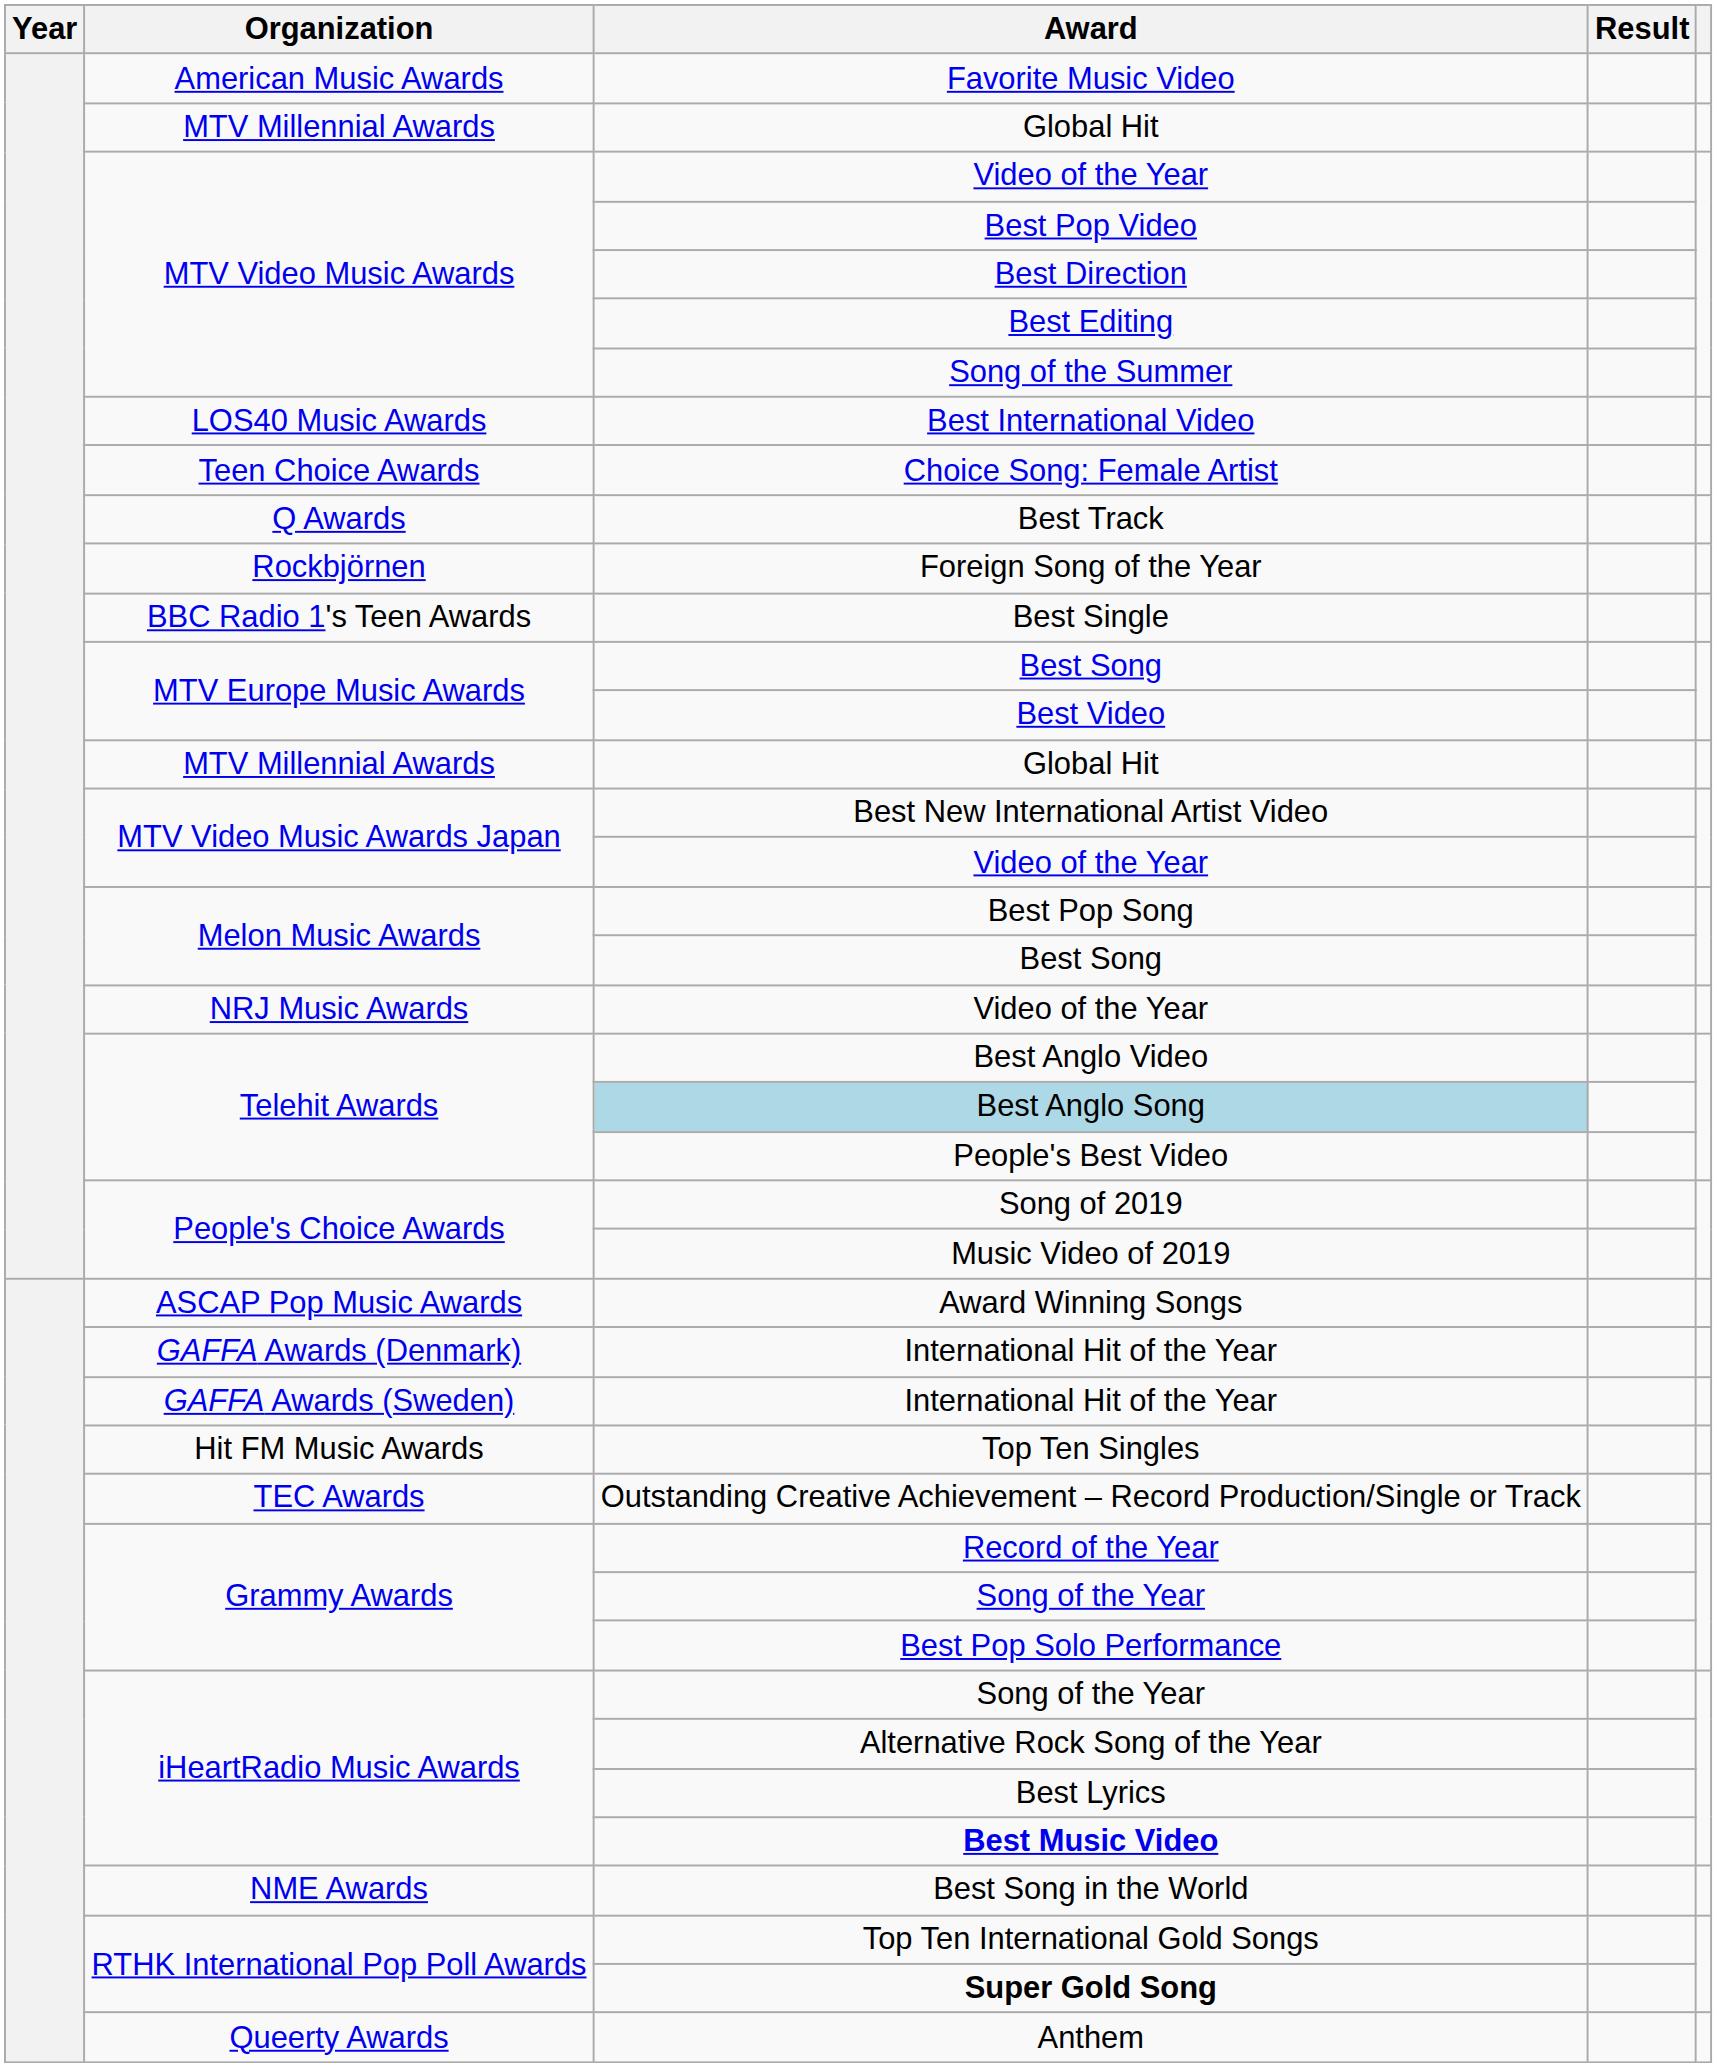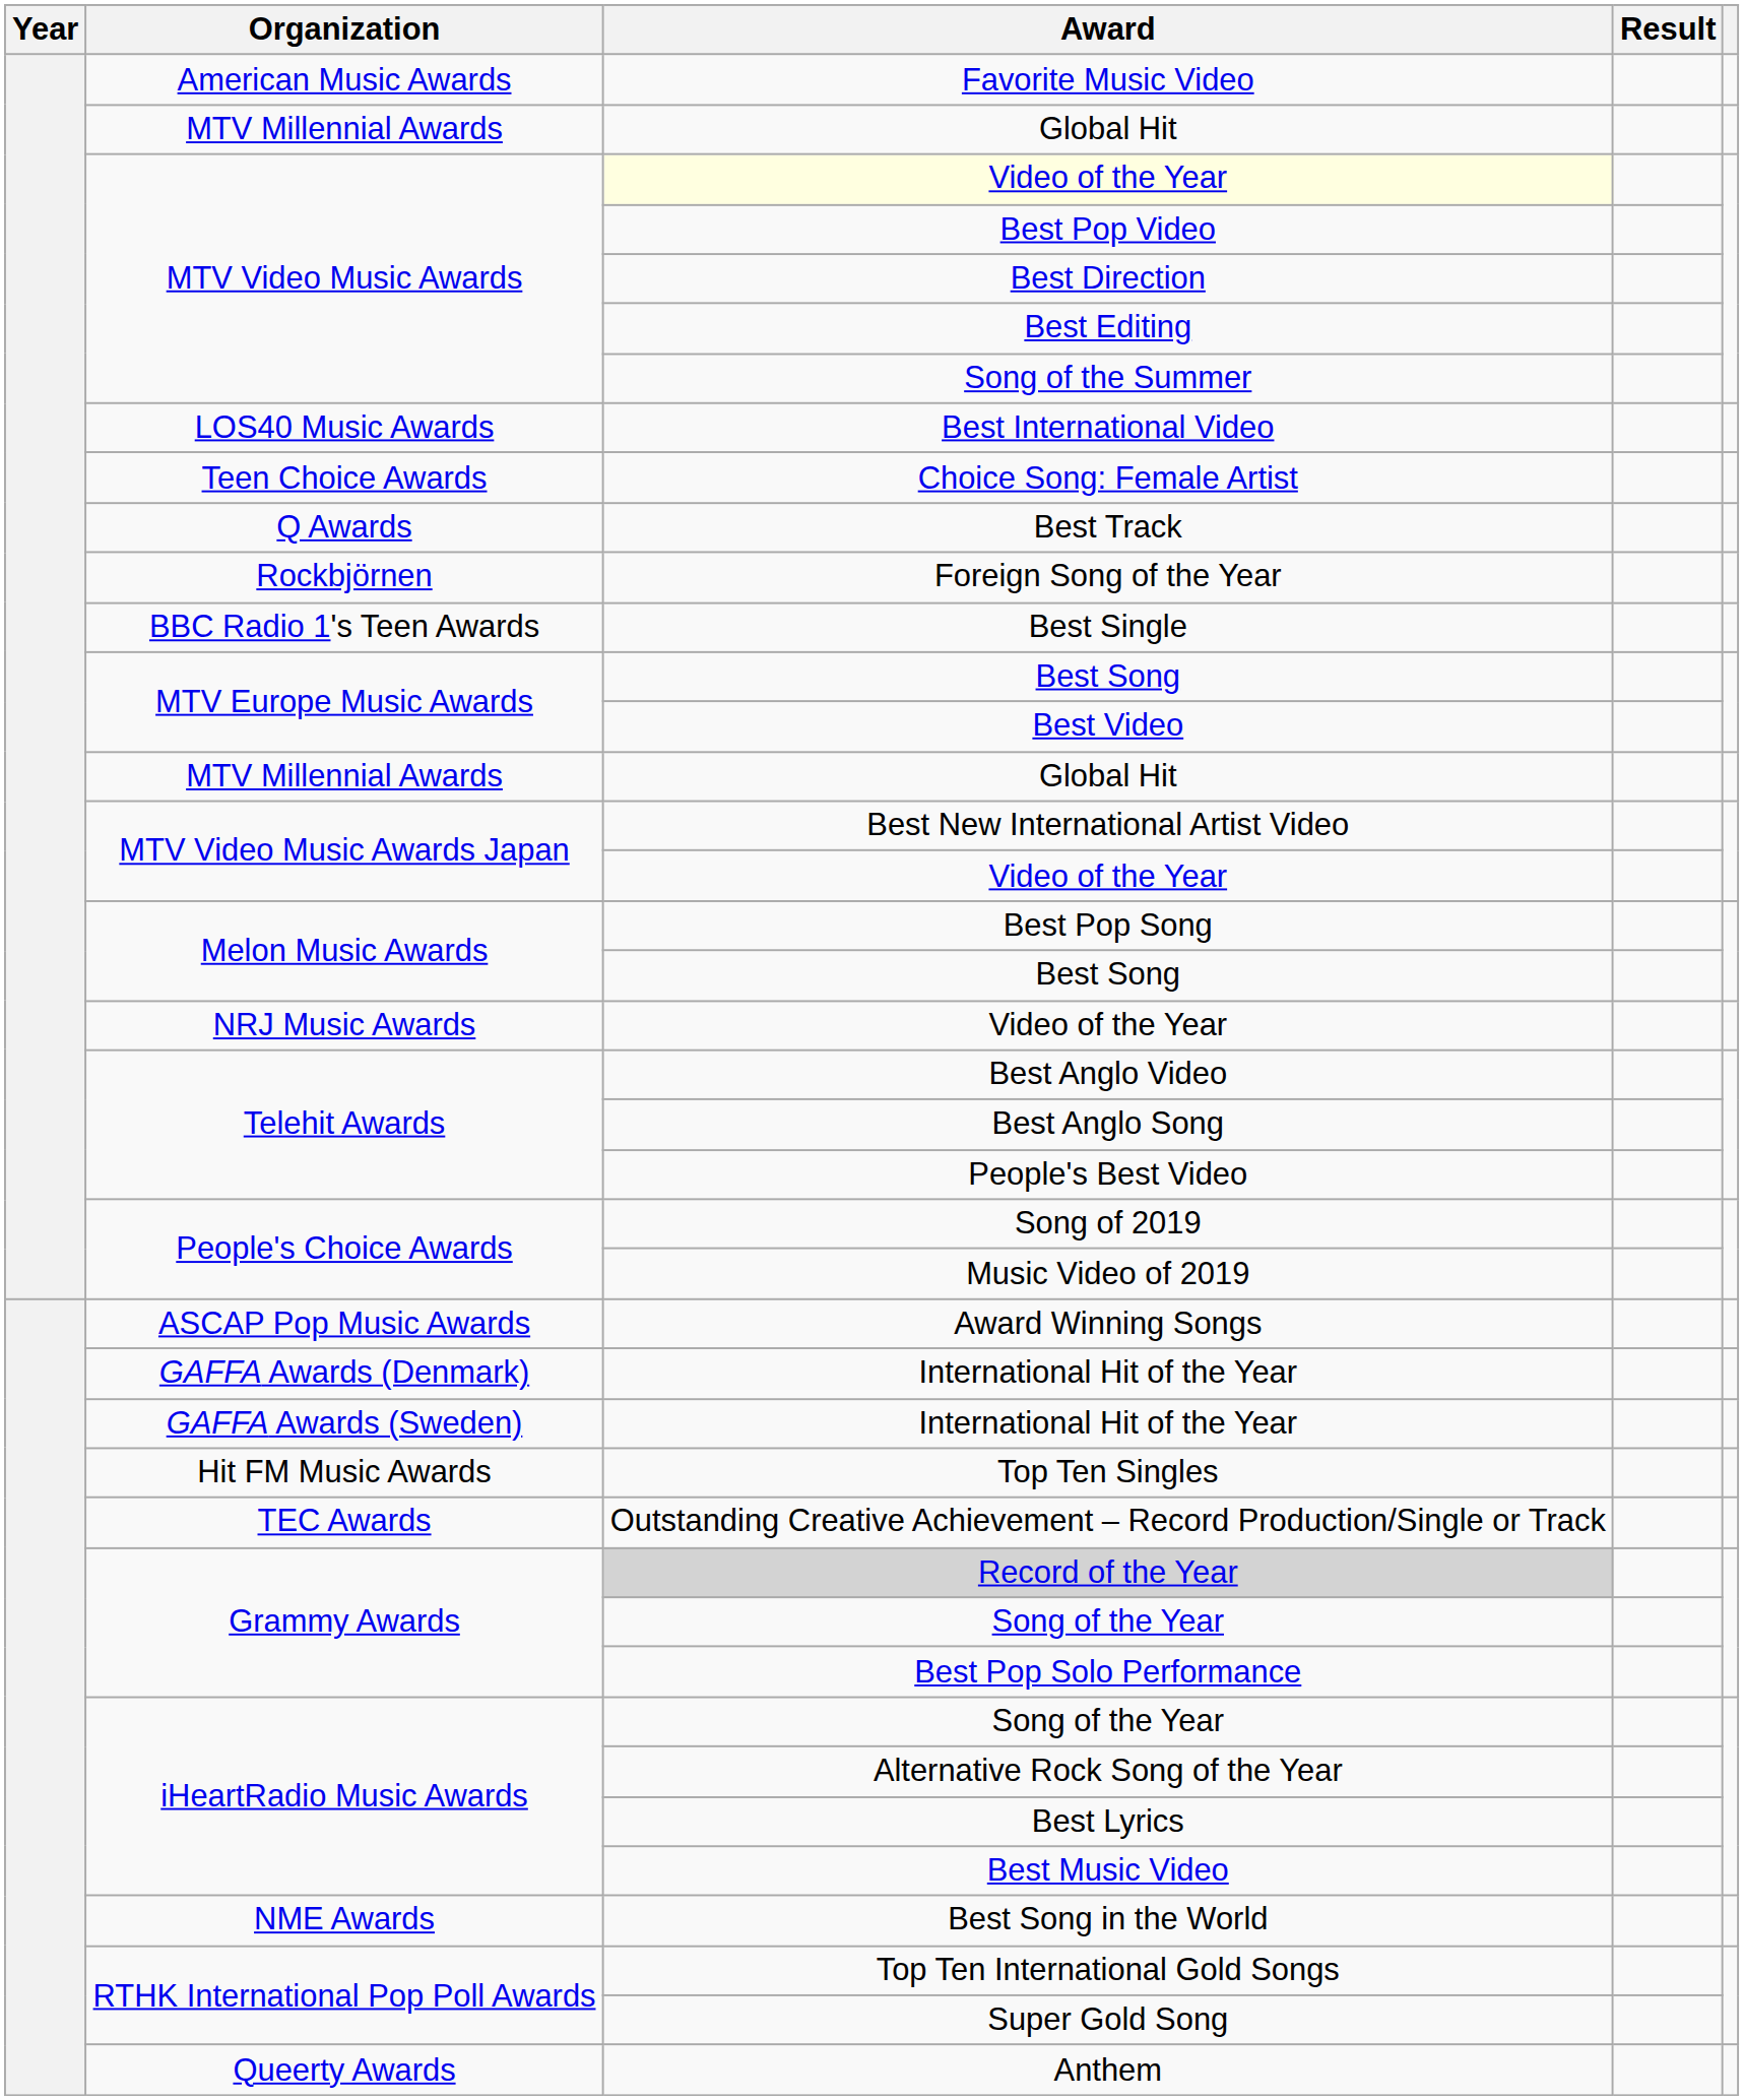MTV Video Music Awards / Video of the Year | Award: no background -> lightyellow background
Best Anglo Song | Award: lightblue background -> no background
Record of the Year | Award: no background -> lightgrey background
Best Music Video | Award: bold -> normal
Super Gold Song | Award: bold -> normal
